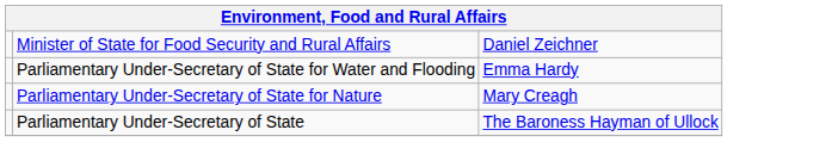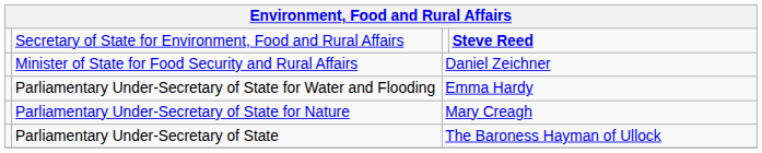+ row: Secretary of State for Environment, Food and Rural Affairs | Steve Reed
